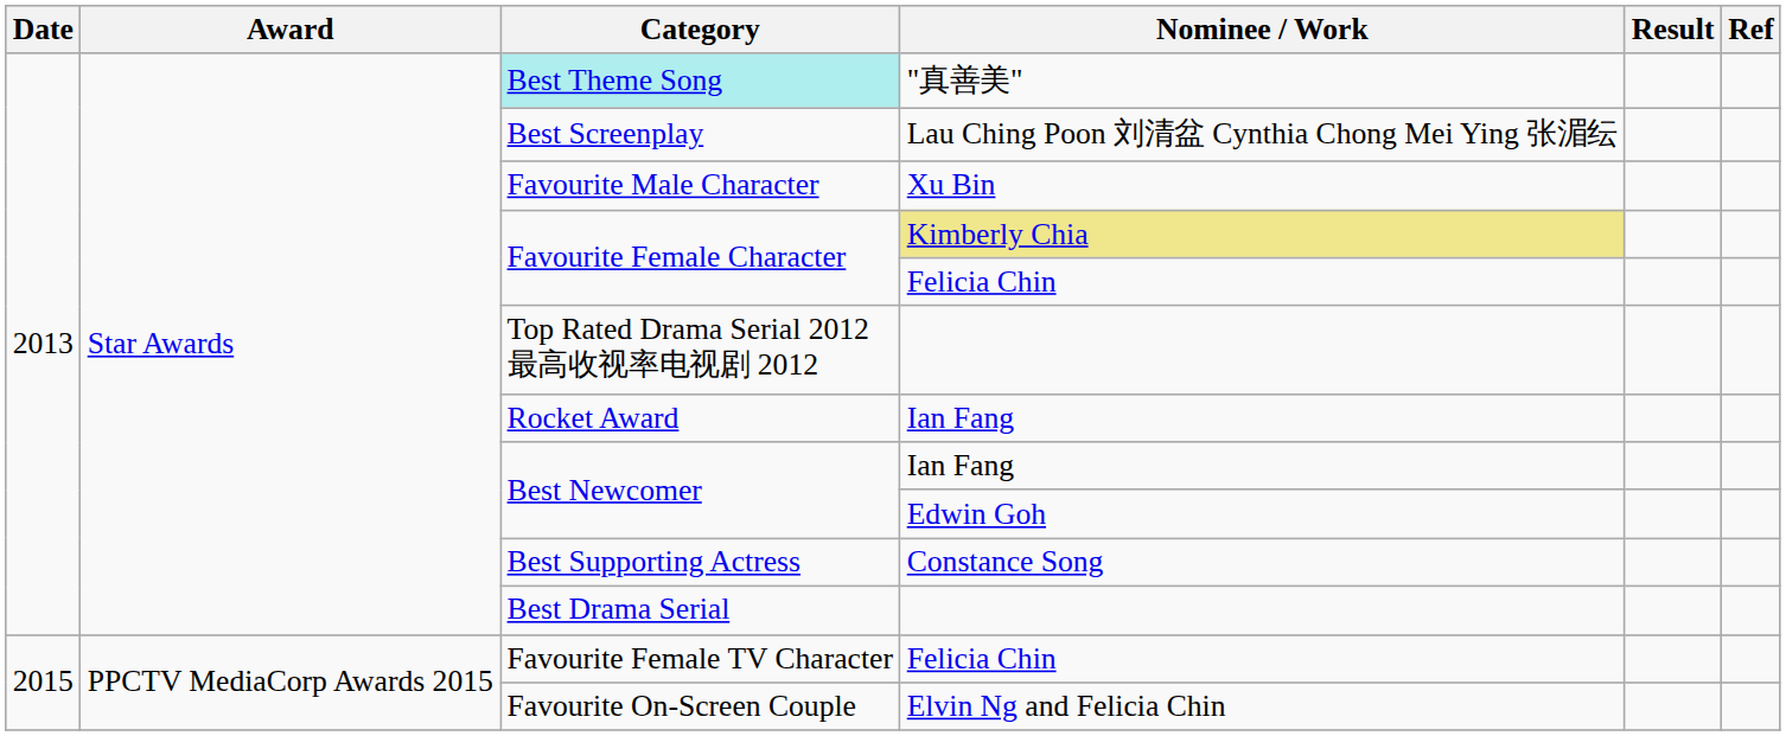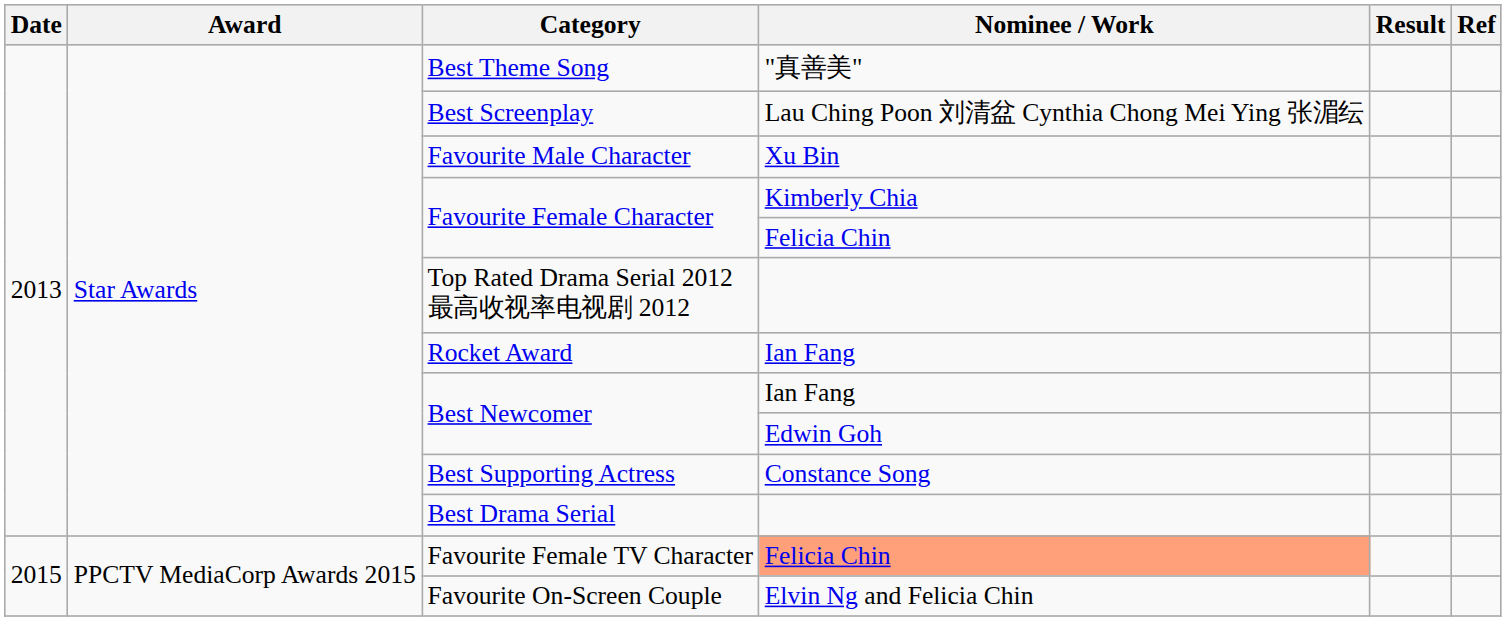Best Theme Song | Category: paleturquoise background -> no background
Favourite Female Character / Kimberly Chia | Nominee / Work: khaki background -> no background
Favourite Female TV Character | Nominee / Work: no background -> lightsalmon background
